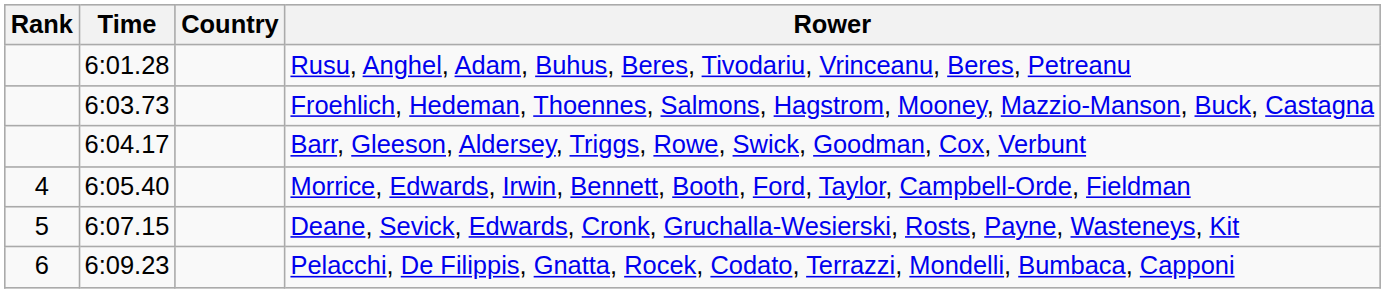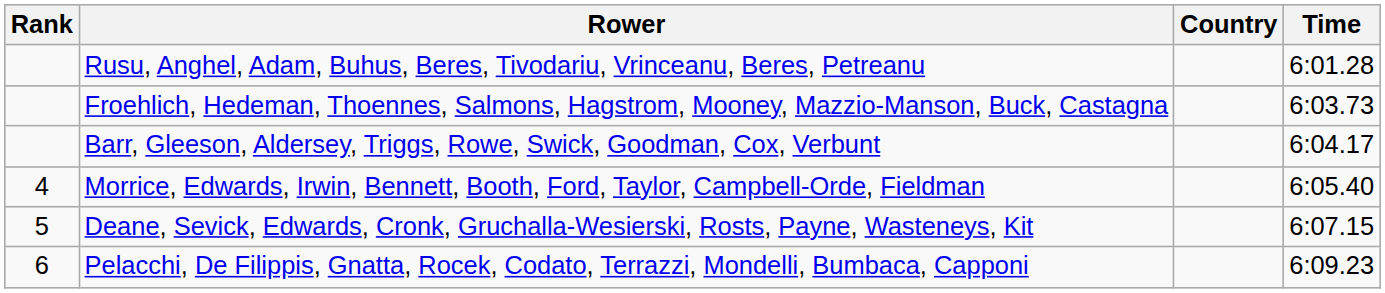columns swapped: Rower <-> Time
